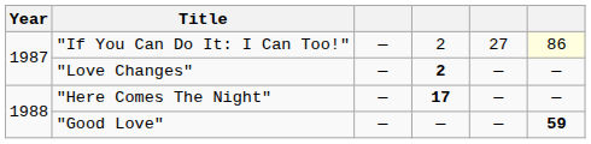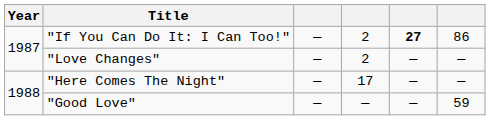"If You Can Do It: I Can Too!" | column 5: normal -> bold
"If You Can Do It: I Can Too!" | column 6: lightyellow background -> no background
"Love Changes" | column 4: bold -> normal
"Here Comes The Night" | column 4: bold -> normal
"Good Love" | column 6: bold -> normal
